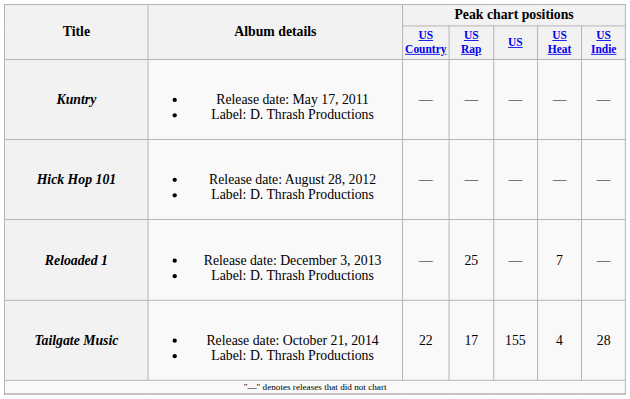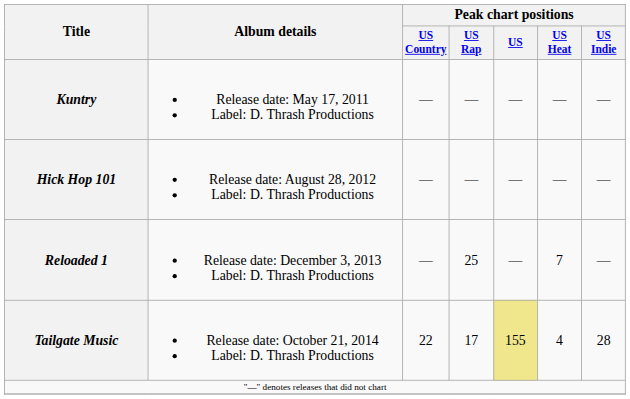Tailgate Music | Peak chart positions / US: no background -> khaki background
